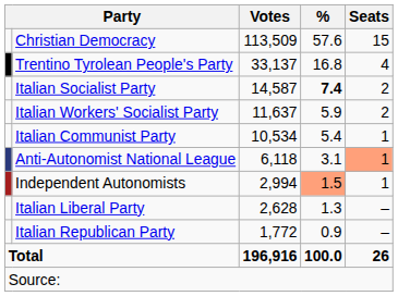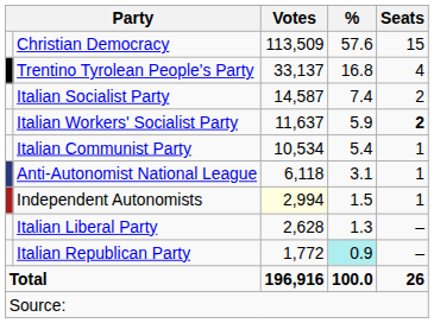Italian Socialist Party | %: bold -> normal
Italian Workers' Socialist Party | Seats: normal -> bold
Anti-Autonomist National League | Seats: lightsalmon background -> no background
Independent Autonomists | Votes: no background -> lightyellow background
Independent Autonomists | %: lightsalmon background -> no background
Italian Republican Party | %: no background -> paleturquoise background
